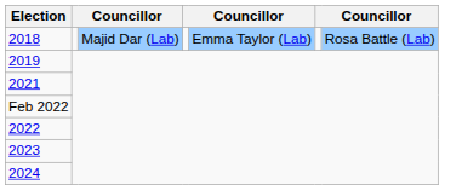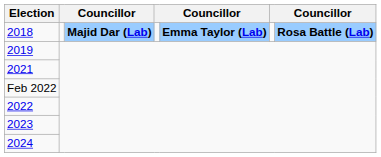2018 | column 3: normal -> bold
2018 | column 5: normal -> bold
2018 | column 7: normal -> bold
